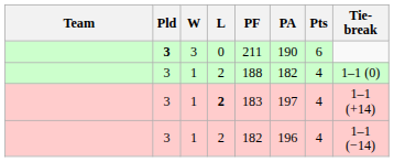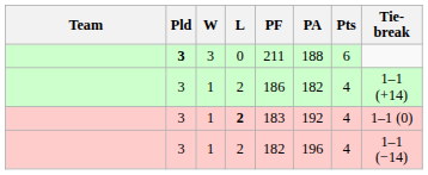row 2 | PA: 190 -> 188
row 3 | PF: 188 -> 186
row 3 | Tie-break: 1–1 (0) -> 1–1 (+14)
row 4 | PA: 197 -> 192
row 4 | Tie-break: 1–1 (+14) -> 1–1 (0)
